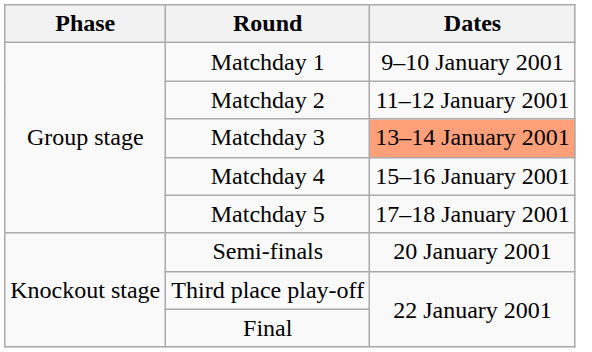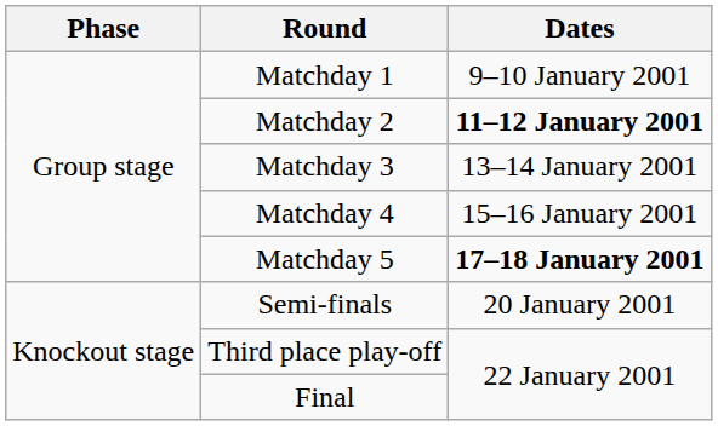Matchday 2 | Dates: normal -> bold
Matchday 3 | Dates: lightsalmon background -> no background
Matchday 5 | Dates: normal -> bold
